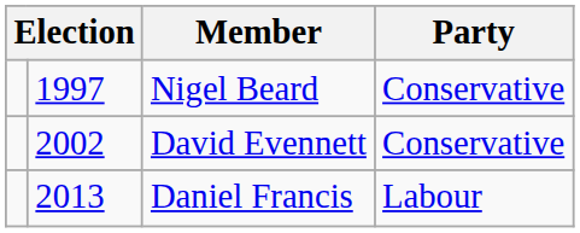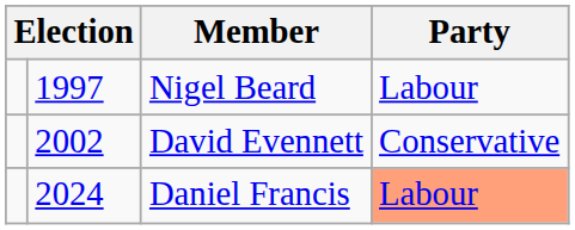Nigel Beard | Party: Conservative -> Labour
Daniel Francis | column 2: 2013 -> 2024
Daniel Francis | Party: no background -> lightsalmon background
